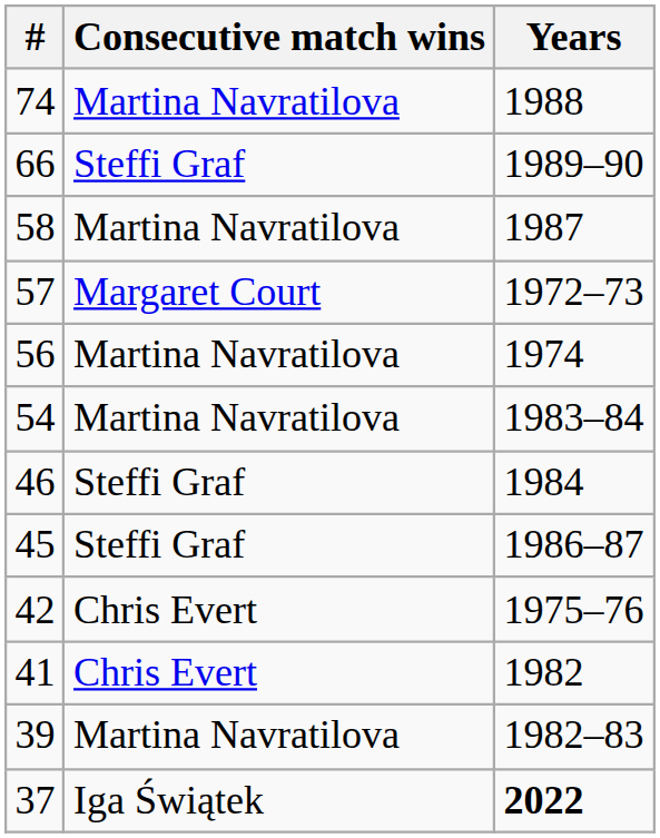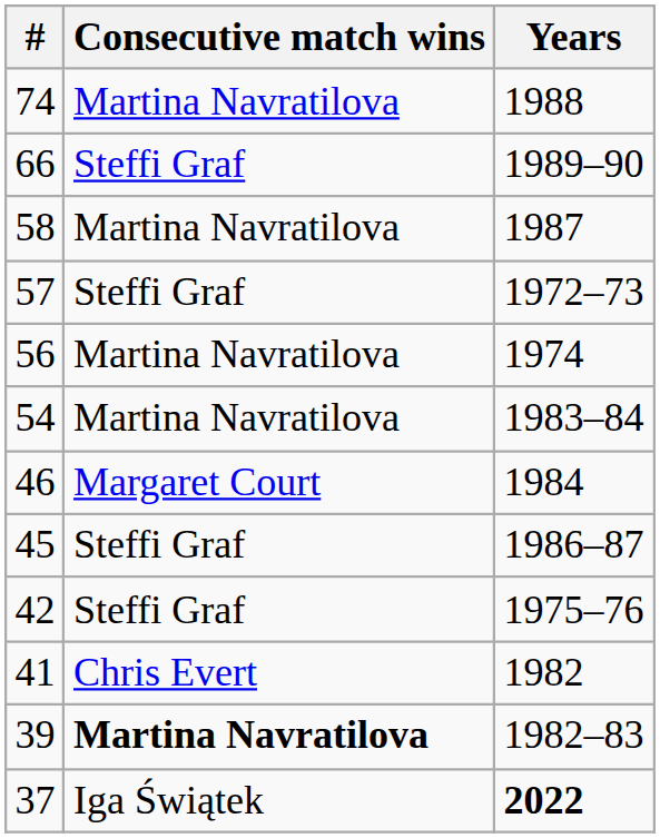57 | Consecutive match wins: Margaret Court -> Steffi Graf
46 | Consecutive match wins: Steffi Graf -> Margaret Court
42 | Consecutive match wins: Chris Evert -> Steffi Graf
39 | Consecutive match wins: normal -> bold
